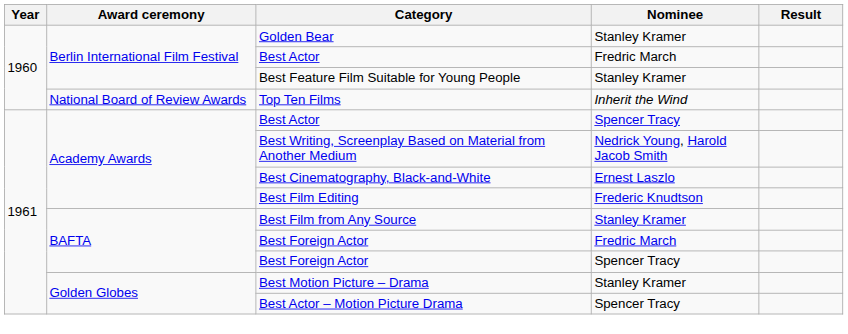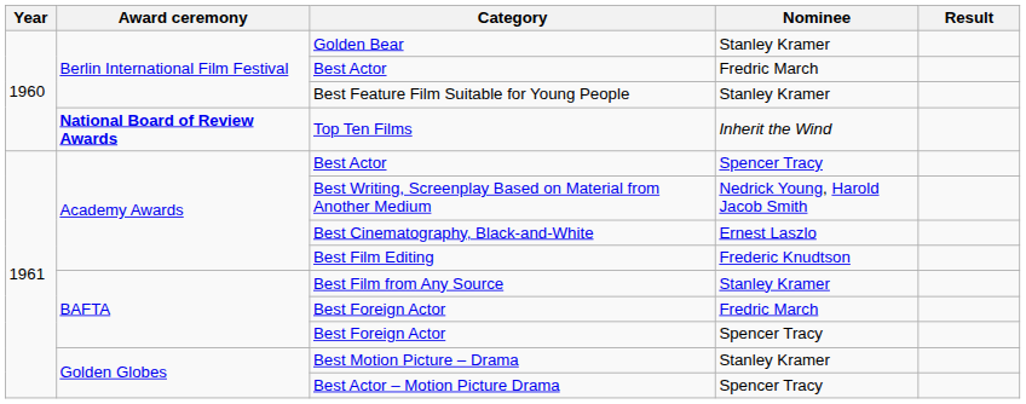Top Ten Films | Award ceremony: normal -> bold
